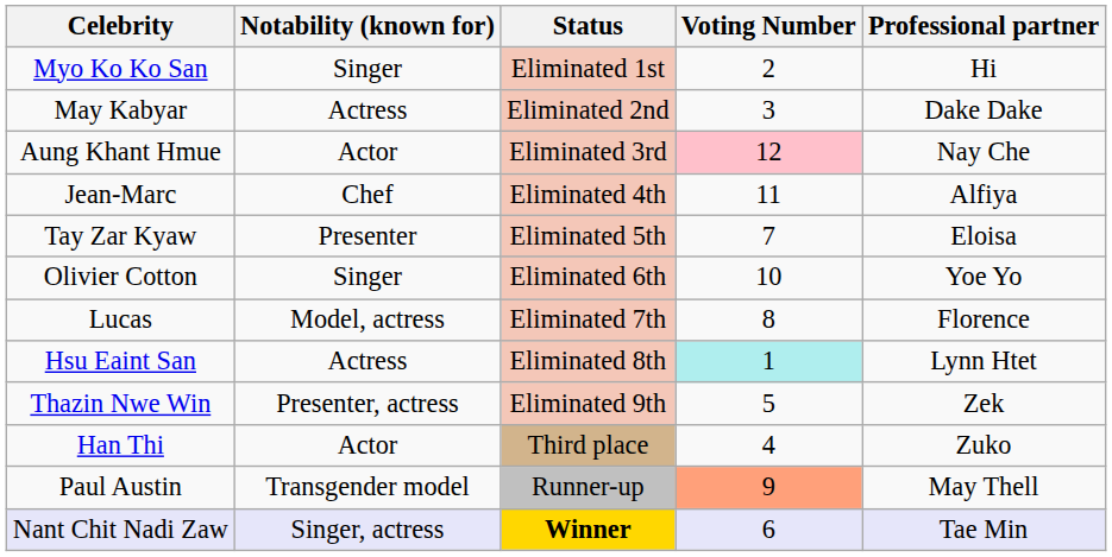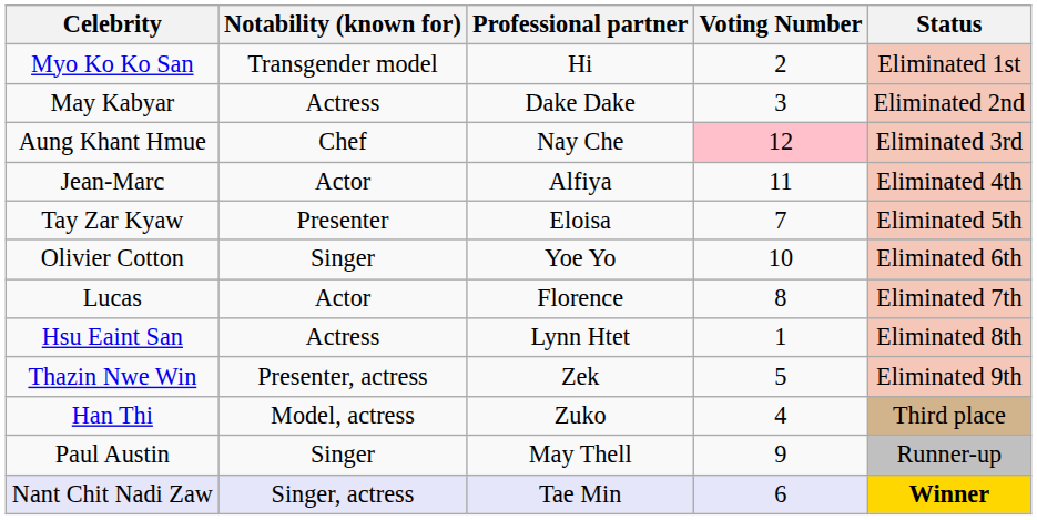columns swapped: Professional partner <-> Status
Myo Ko Ko San | Notability (known for): Singer -> Transgender model
Aung Khant Hmue | Notability (known for): Actor -> Chef
Jean-Marc | Notability (known for): Chef -> Actor
Lucas | Notability (known for): Model, actress -> Actor
Hsu Eaint San | Voting Number: paleturquoise background -> no background
Han Thi | Notability (known for): Actor -> Model, actress
Paul Austin | Notability (known for): Transgender model -> Singer
Paul Austin | Voting Number: lightsalmon background -> no background
